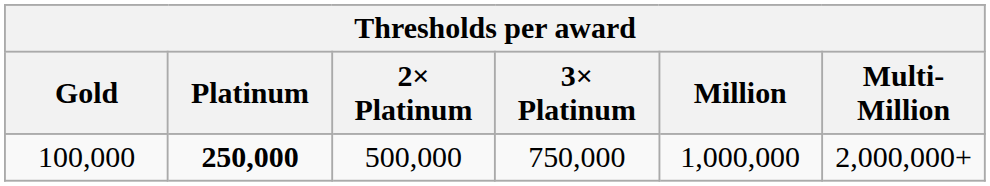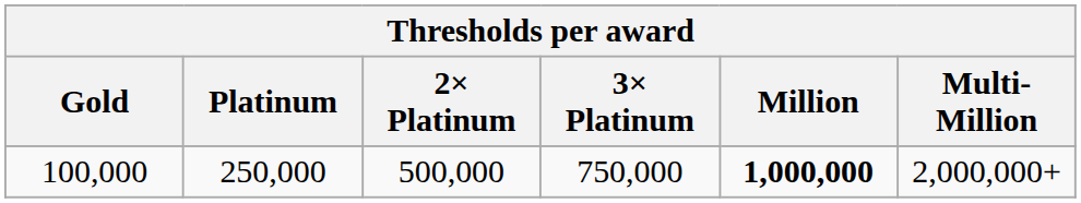100,000 | Platinum: bold -> normal
100,000 | Million: normal -> bold
